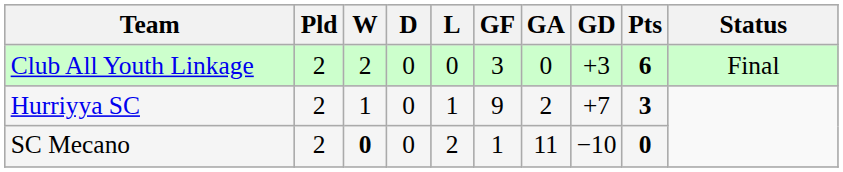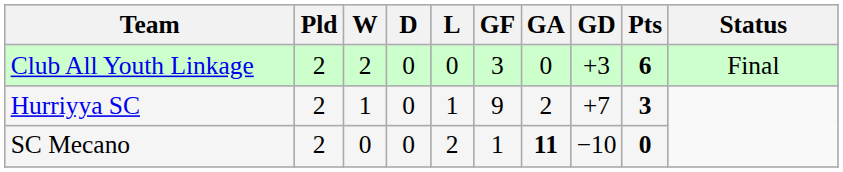SC Mecano | W: bold -> normal
SC Mecano | GA: normal -> bold
